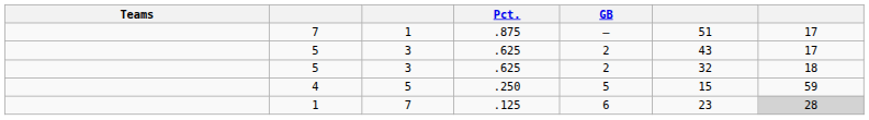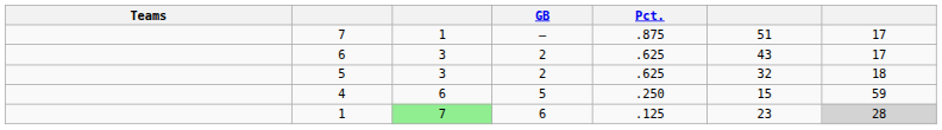columns swapped: Pct. <-> GB
row 3 | column 2: 5 -> 6
row 5 | column 3: 5 -> 6
row 6 | column 3: no background -> lightgreen background
